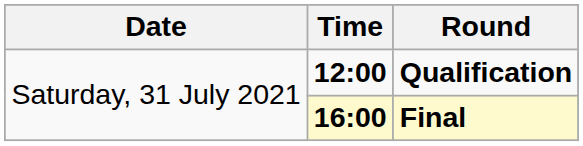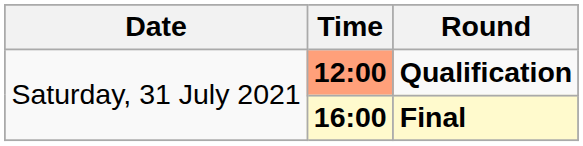Qualification | Time: no background -> lightsalmon background
